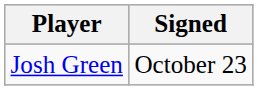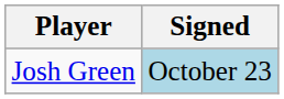Josh Green | Signed: no background -> lightblue background
